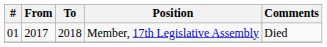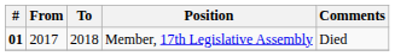Member, 17th Legislative Assembly | #: normal -> bold
